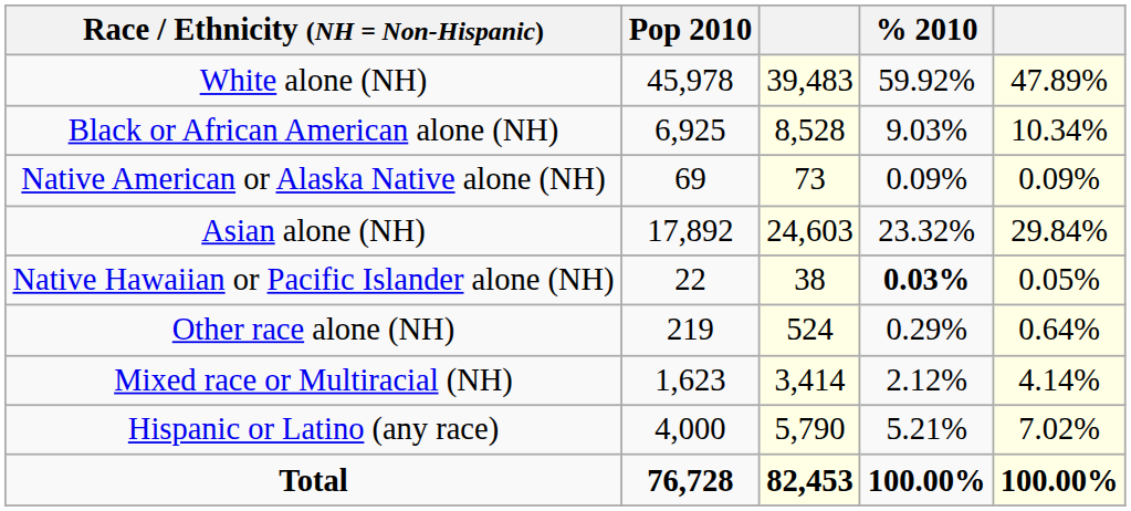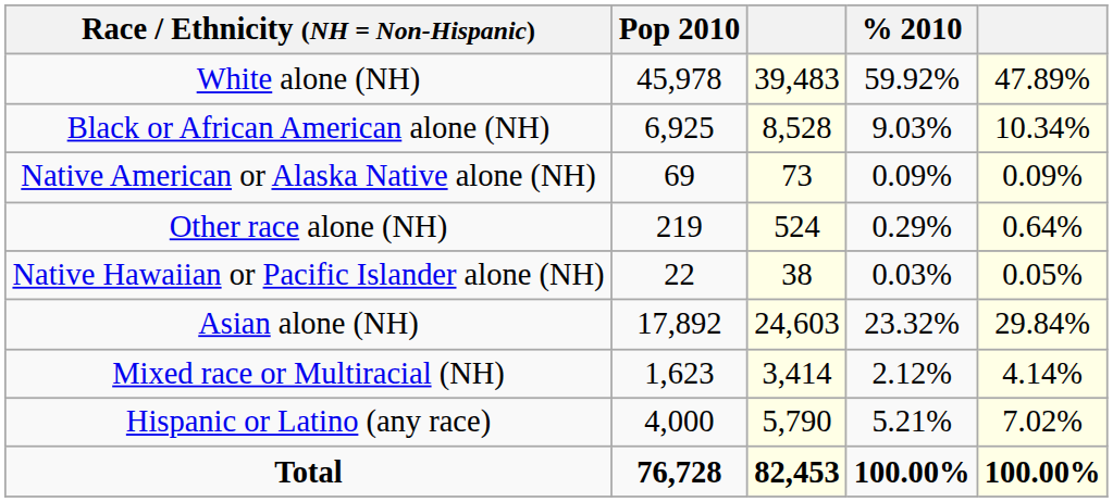rows swapped: Asian alone (NH) <-> Other race alone (NH)
Native Hawaiian or Pacific Islander alone (NH) | % 2010: bold -> normal
